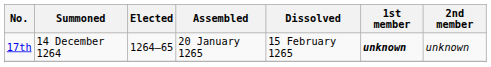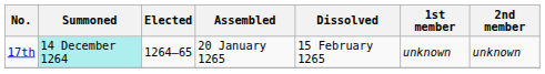17th | Summoned: no background -> paleturquoise background
17th | 1st member: bold -> normal
